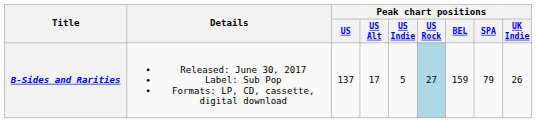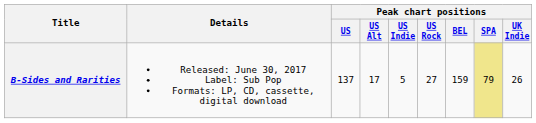B-Sides and Rarities | Peak chart positions / US Rock: lightblue background -> no background
B-Sides and Rarities | Peak chart positions / SPA: no background -> khaki background
